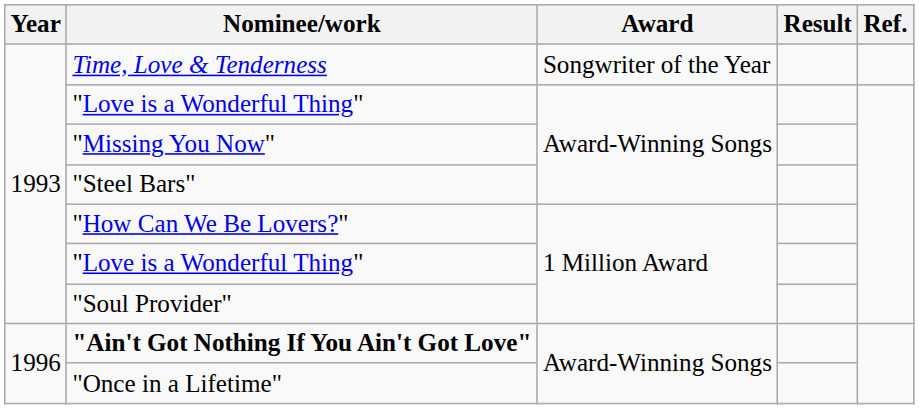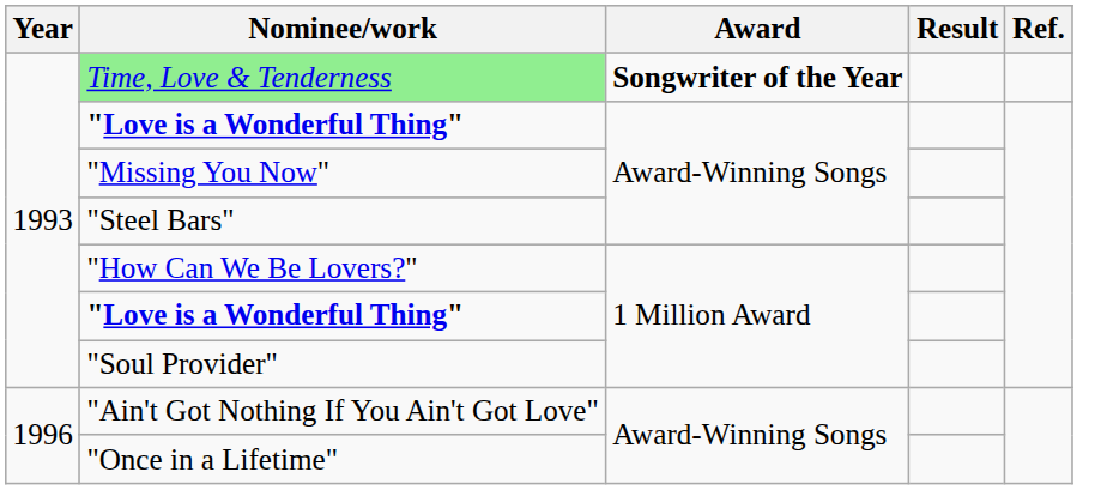Time, Love & Tenderness | Nominee/work: no background -> lightgreen background
Time, Love & Tenderness | Award: normal -> bold
"Love is a Wonderful Thing" / Award-Winning Songs | Nominee/work: normal -> bold
"Love is a Wonderful Thing" / 1 Million Award | Nominee/work: normal -> bold
"Ain't Got Nothing If You Ain't Got Love" | Nominee/work: bold -> normal
